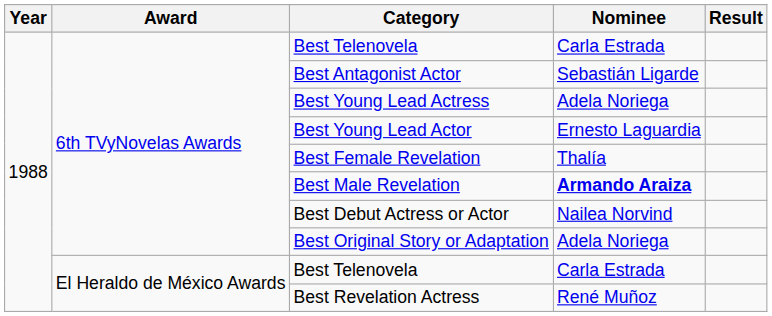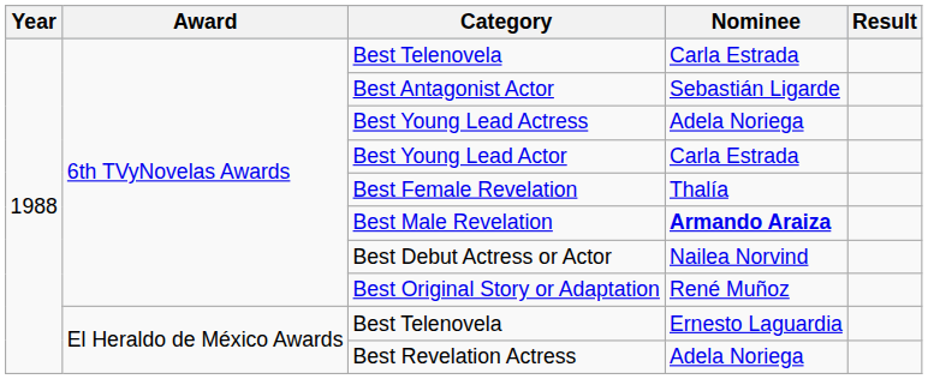Best Young Lead Actor | Nominee: Ernesto Laguardia -> Carla Estrada
Best Original Story or Adaptation | Nominee: Adela Noriega -> René Muñoz
El Heraldo de México Awards / Best Telenovela | Nominee: Carla Estrada -> Ernesto Laguardia
Best Revelation Actress | Nominee: René Muñoz -> Adela Noriega
